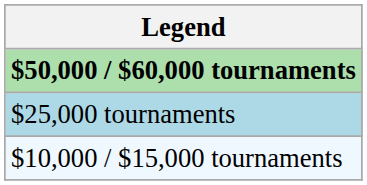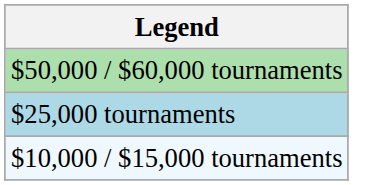row 2 | column 1: bold -> normal
